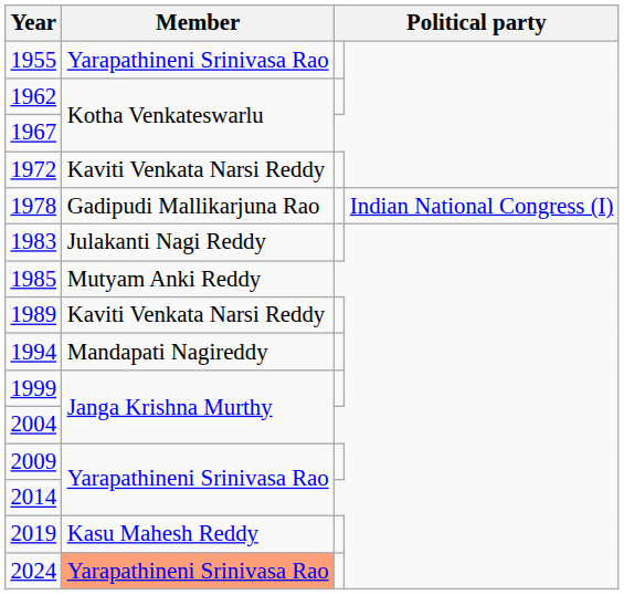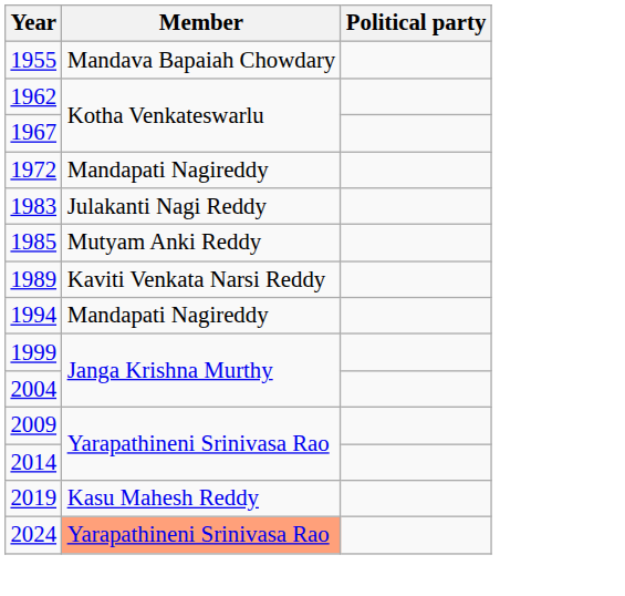1955 | Member: Yarapathineni Srinivasa Rao -> Mandava Bapaiah Chowdary
1972 | Member: Kaviti Venkata Narsi Reddy -> Mandapati Nagireddy
- row: 1978 | Gadipudi Mallikarjuna Rao | Indian National Congress (I)
